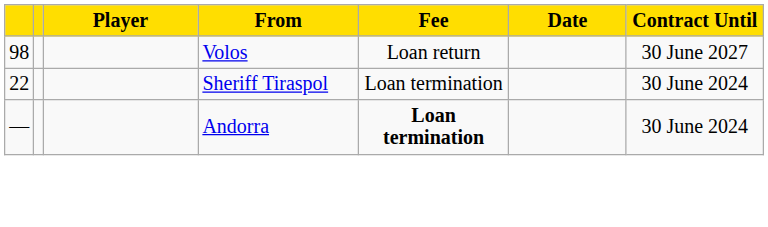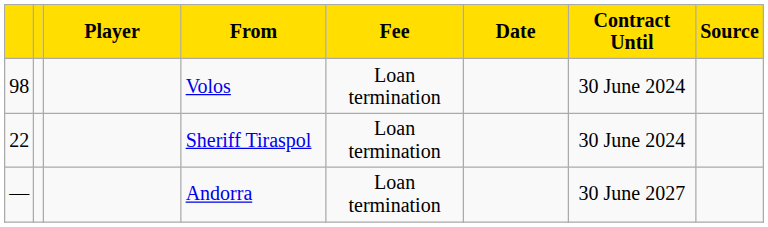+ column: Source
Volos | Fee: Loan return -> Loan termination
Volos | Contract Until: 30 June 2027 -> 30 June 2024
Andorra | Fee: bold -> normal
Andorra | Contract Until: 30 June 2024 -> 30 June 2027
